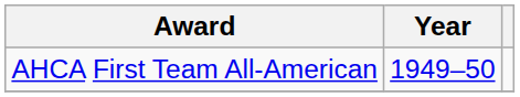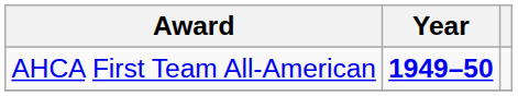row 2 | Year: normal -> bold
